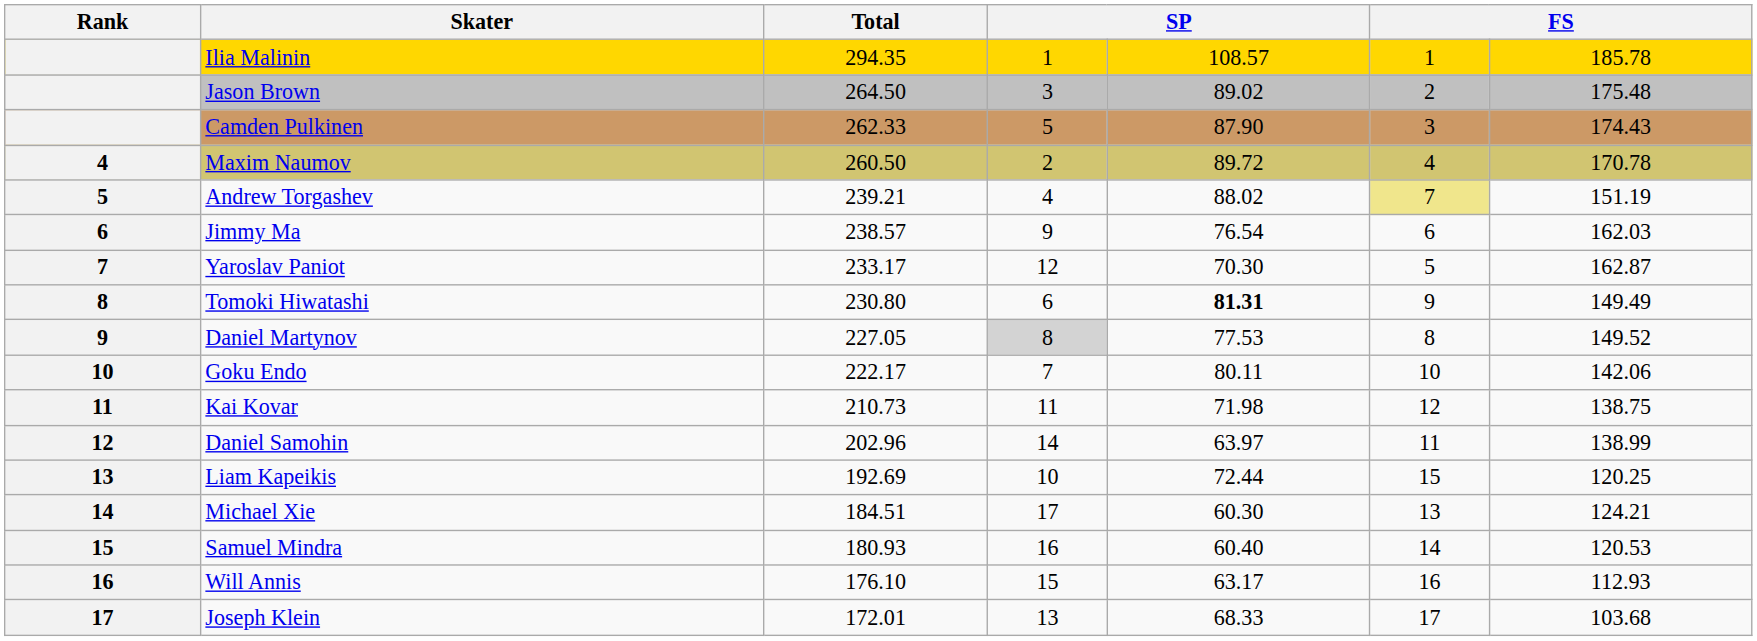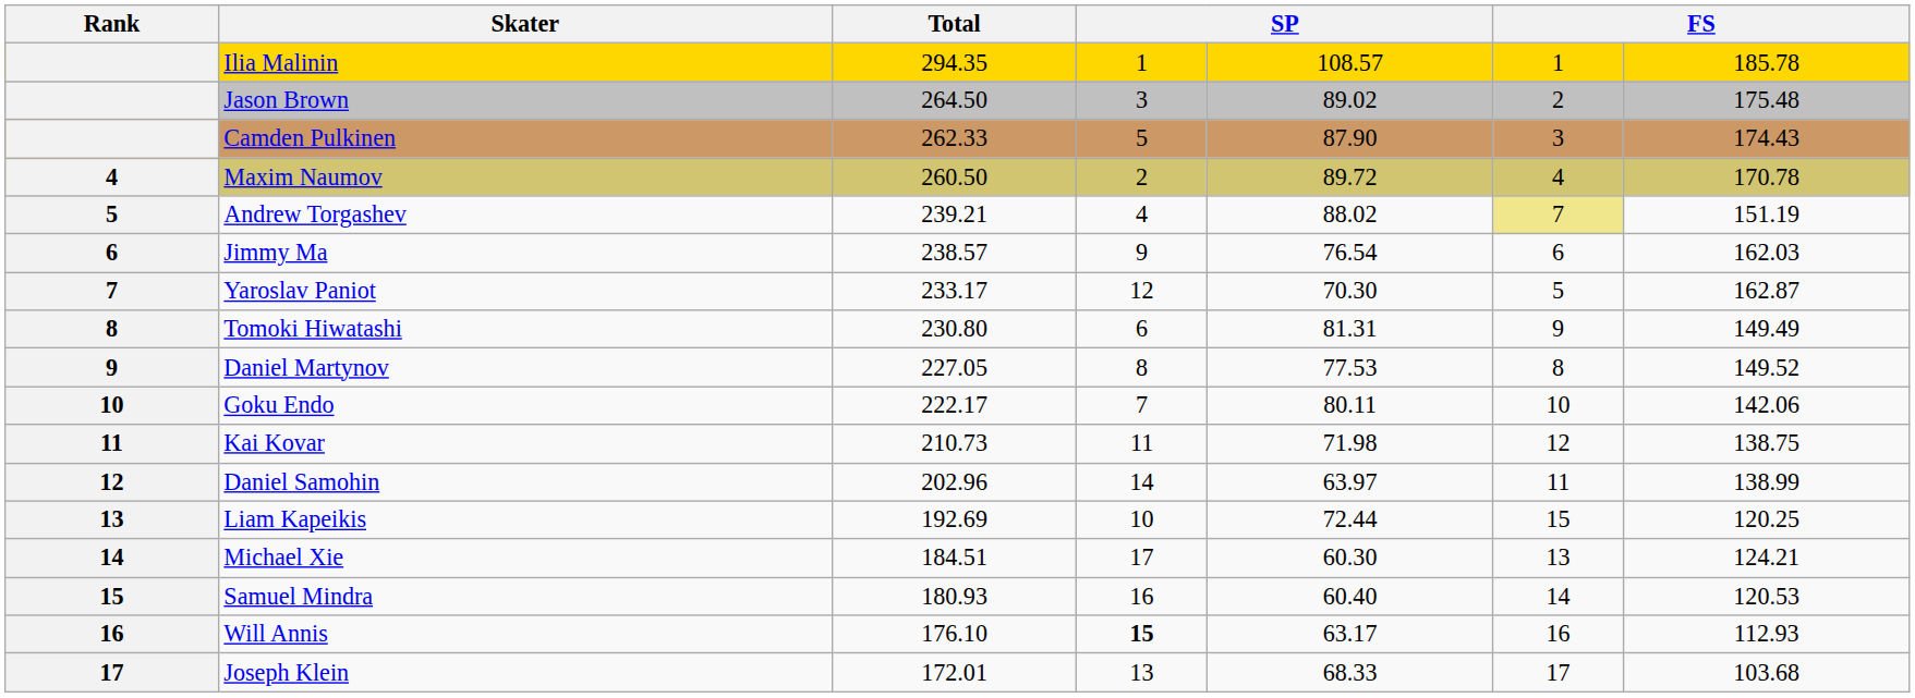Tomoki Hiwatashi | column 5: bold -> normal
Daniel Martynov | column 4: lightgrey background -> no background
Will Annis | column 4: normal -> bold
